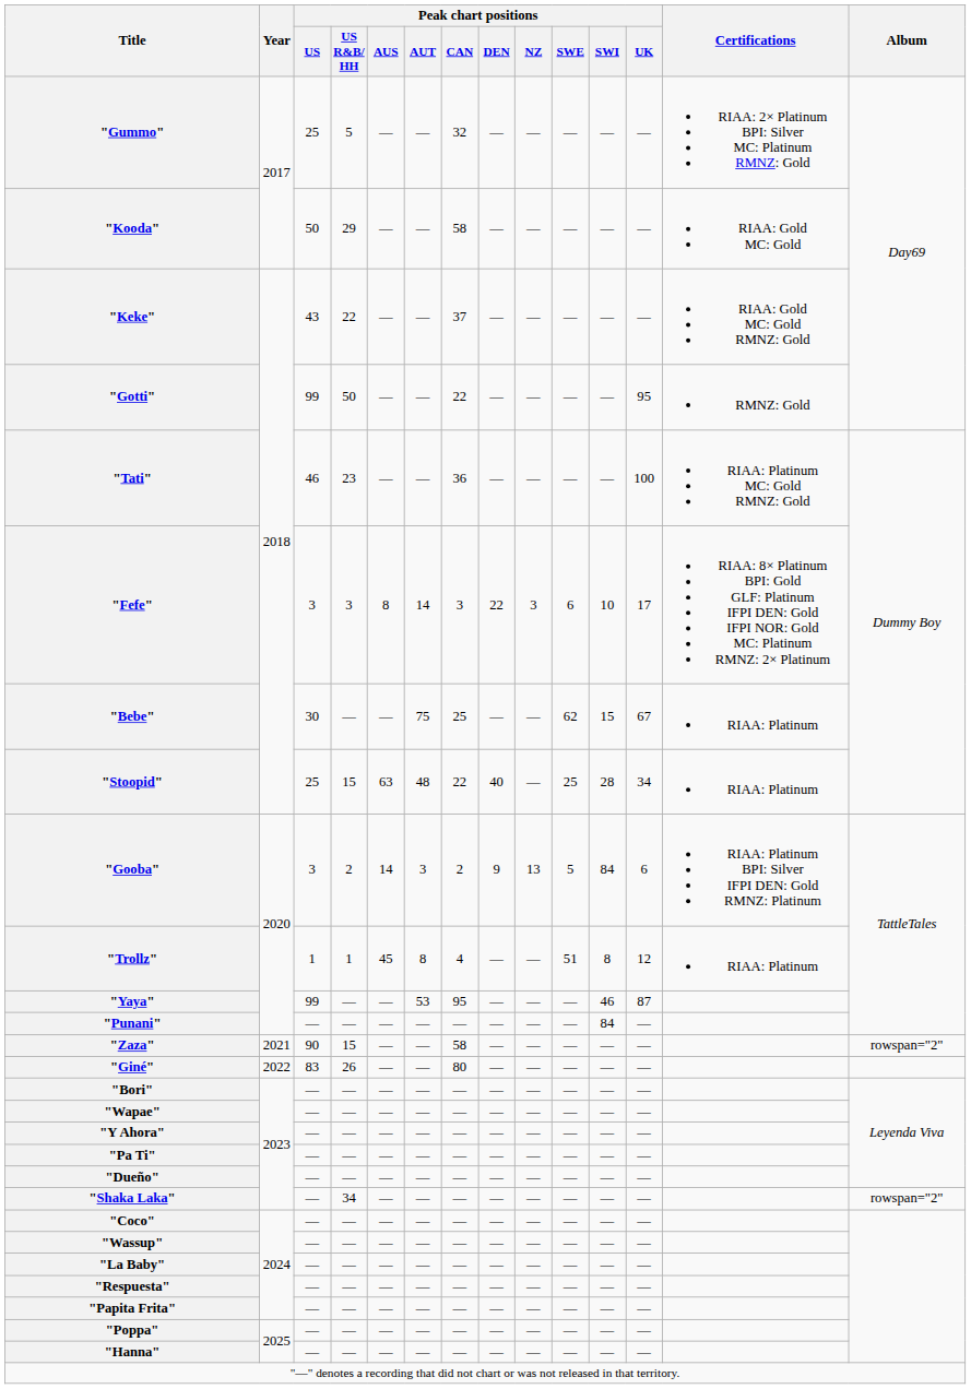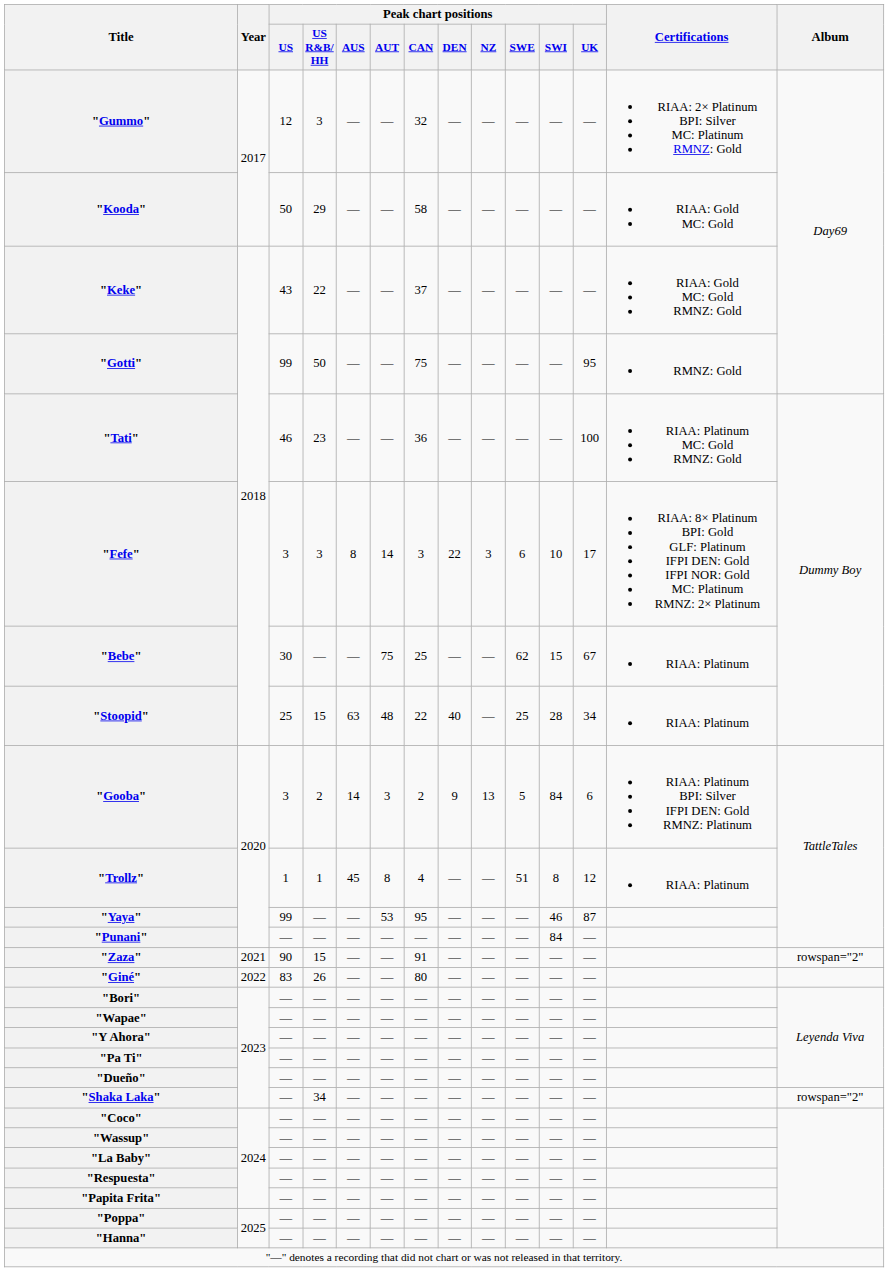"Gummo" | Peak chart positions / US: 25 -> 12
"Gummo" | Peak chart positions / US R&B/ HH: 5 -> 3
"Gotti" | Peak chart positions / CAN: 22 -> 75
"Zaza" | Peak chart positions / CAN: 58 -> 91
